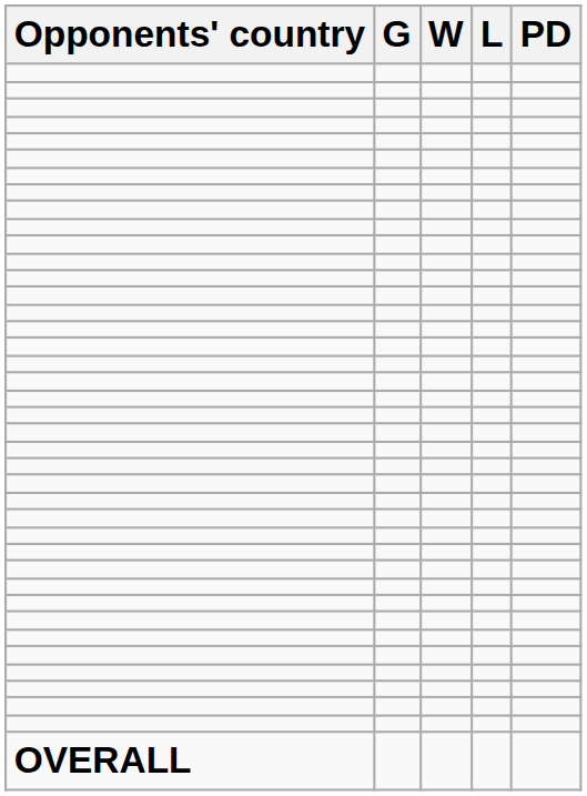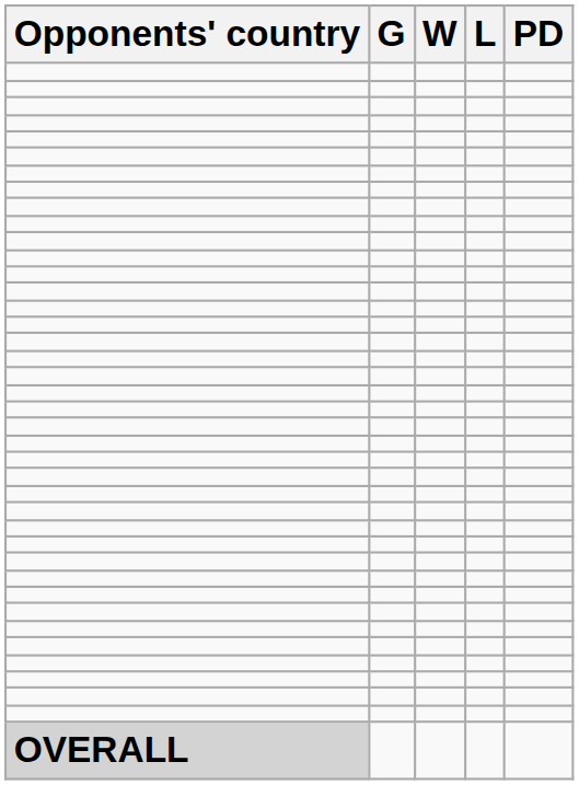row 41 | Opponents' country: no background -> lightgrey background
